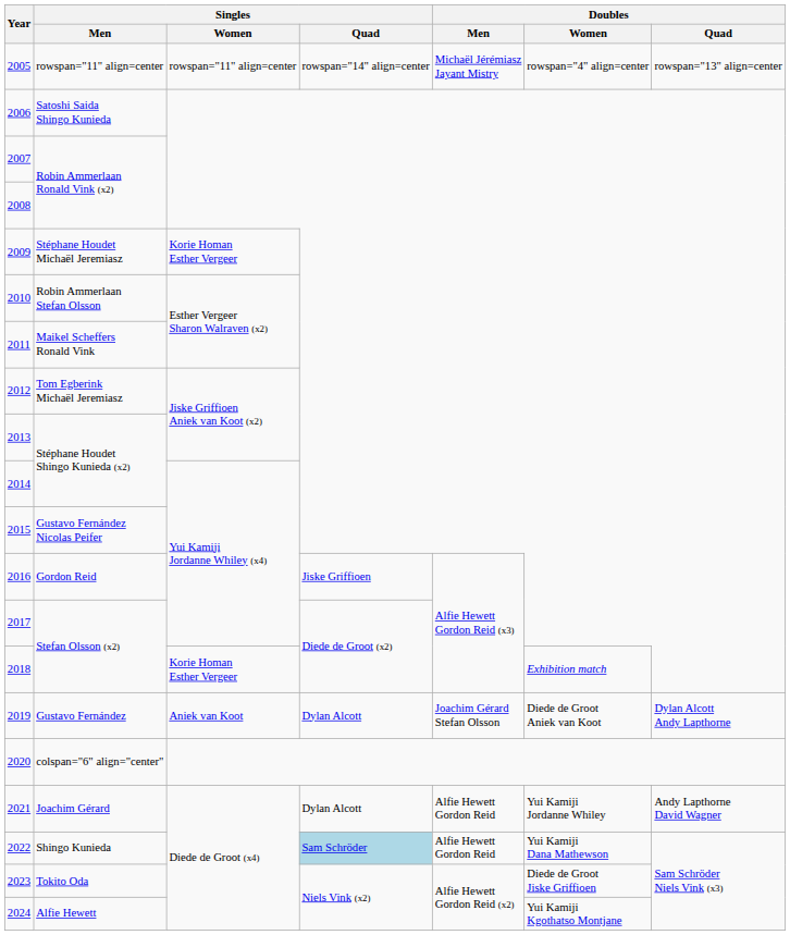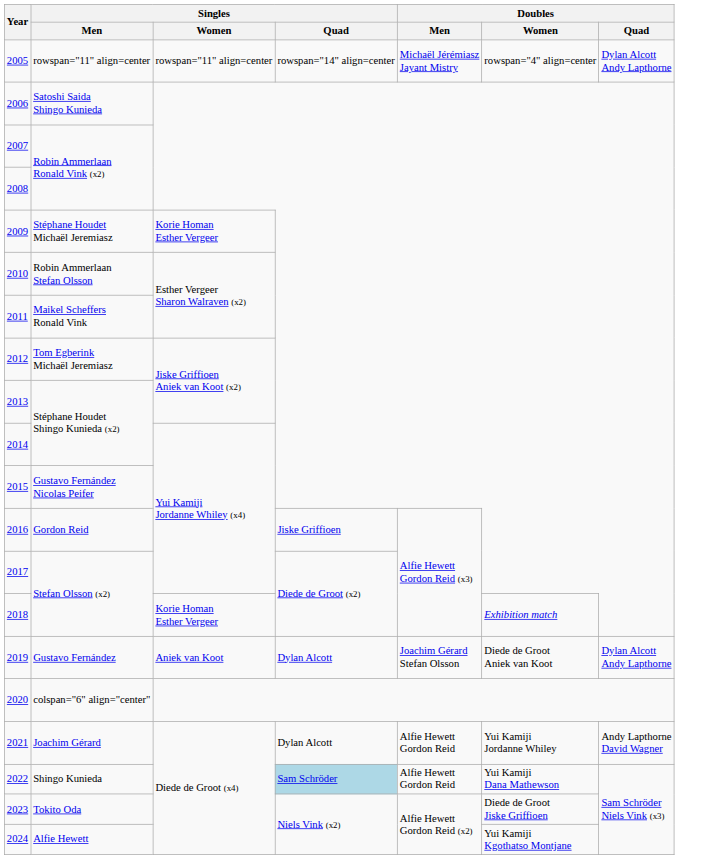2005 | Doubles / Quad: rowspan="13" align=center -> Dylan Alcott Andy Lapthorne
